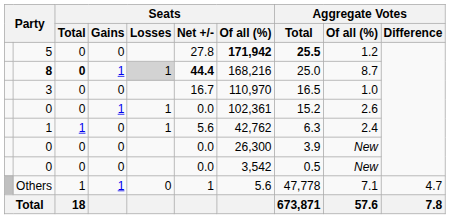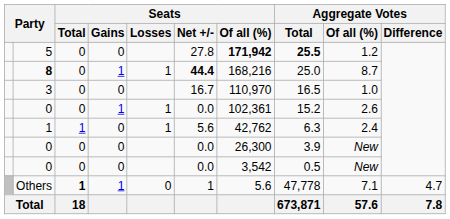8 | Seats / Total: bold -> normal
8 | Seats / Losses: lightgrey background -> no background
Others | Seats / Total: normal -> bold
